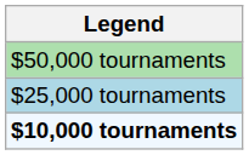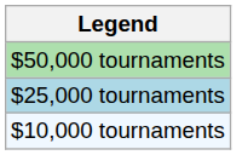row 4 | column 1: bold -> normal
